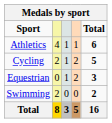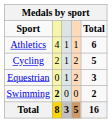Swimming | column 2: normal -> bold
